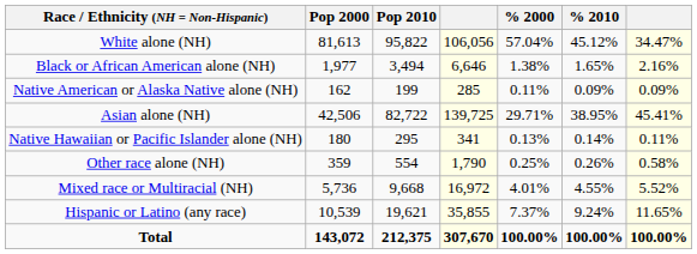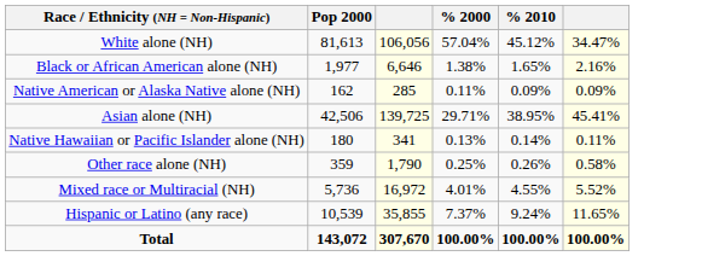- column: Pop 2010 | 95,822 | 3,494 | 199 | 82,722 | 295 | 554 | 9,668 | 19,621 | 212,375
